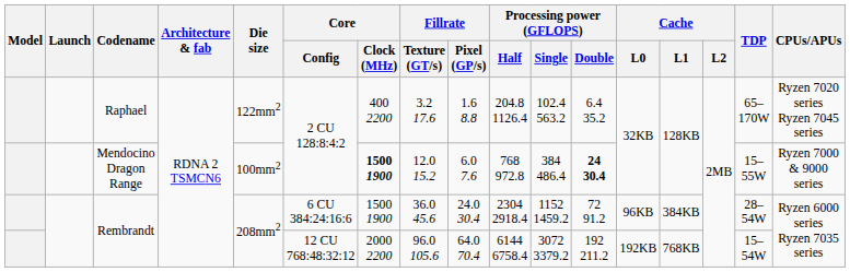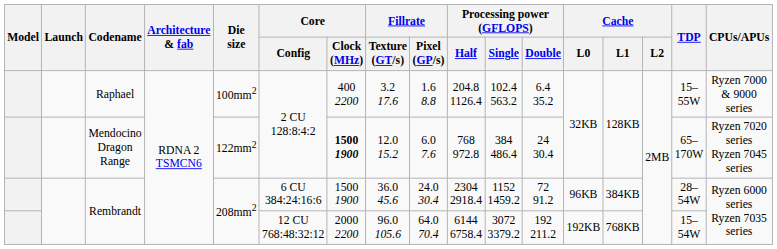Raphael | Die size: 122mm2 -> 100mm2
Raphael | TDP: 65–170W -> 15–55W
Raphael | CPUs/APUs: Ryzen 7020 series Ryzen 7045 series -> Ryzen 7000 & 9000 series
Mendocino Dragon Range | Die size: 100mm2 -> 122mm2
Mendocino Dragon Range | Processing power (GFLOPS) / Double: bold -> normal
Mendocino Dragon Range | TDP: 15–55W -> 65–170W
Mendocino Dragon Range | CPUs/APUs: Ryzen 7000 & 9000 series -> Ryzen 7020 series Ryzen 7045 series
